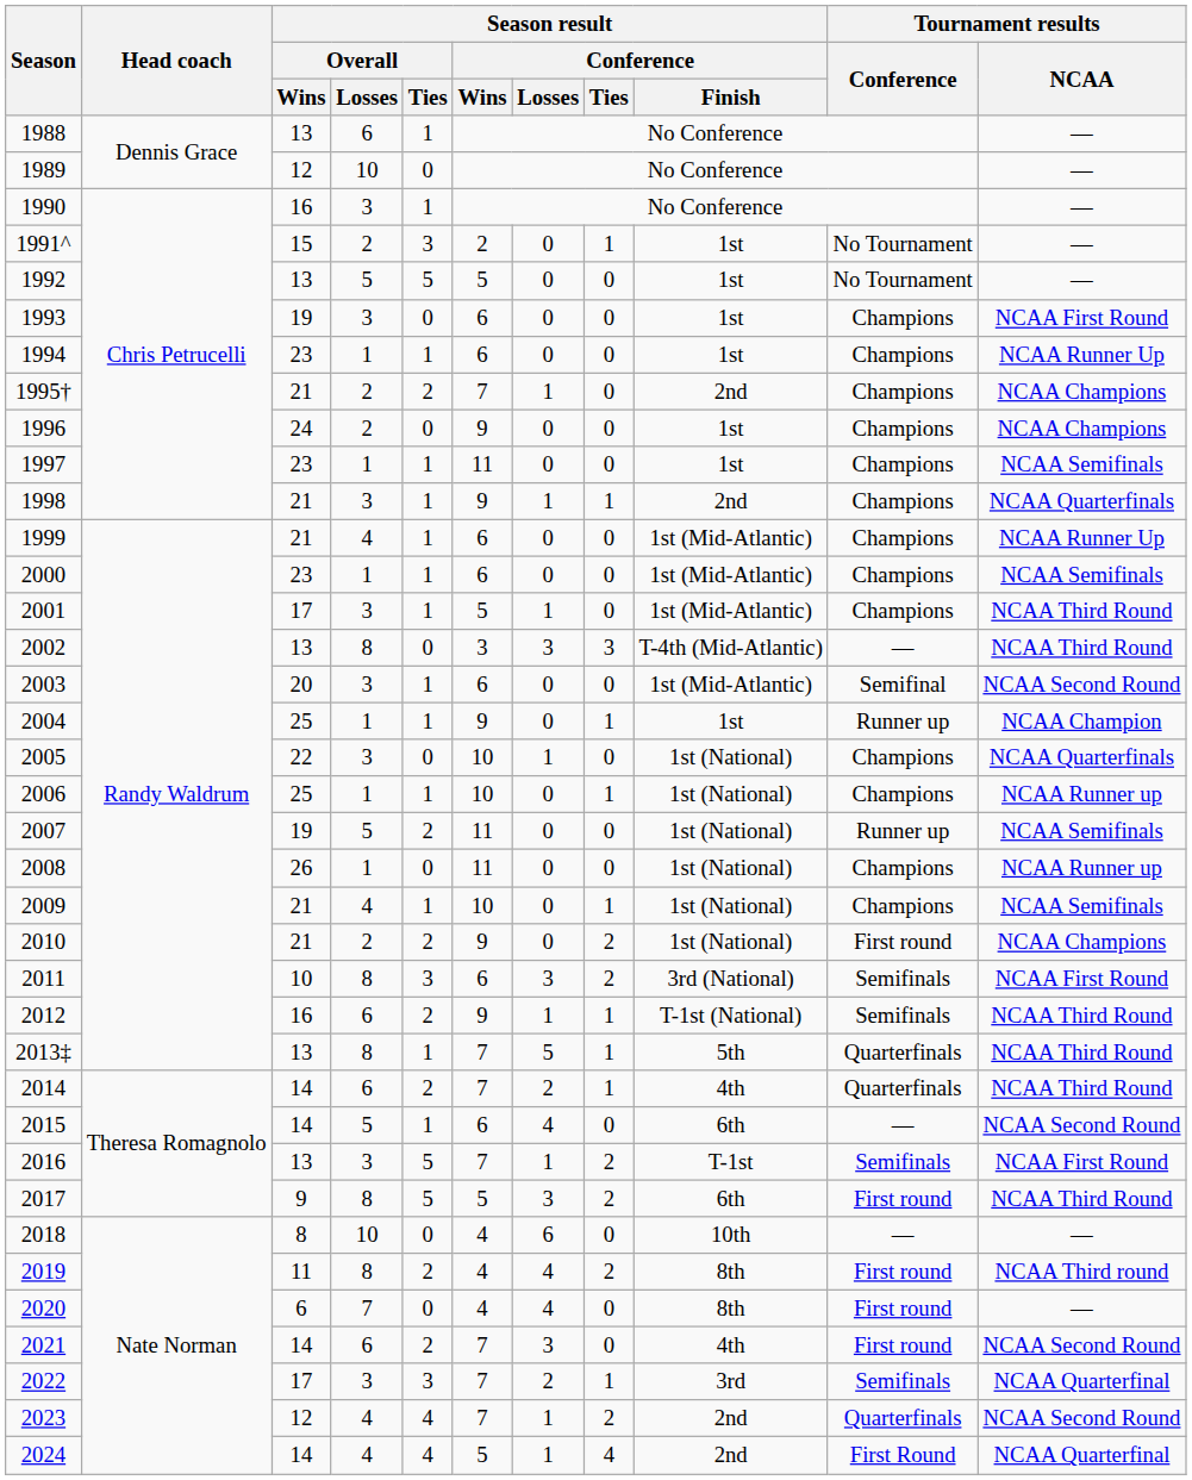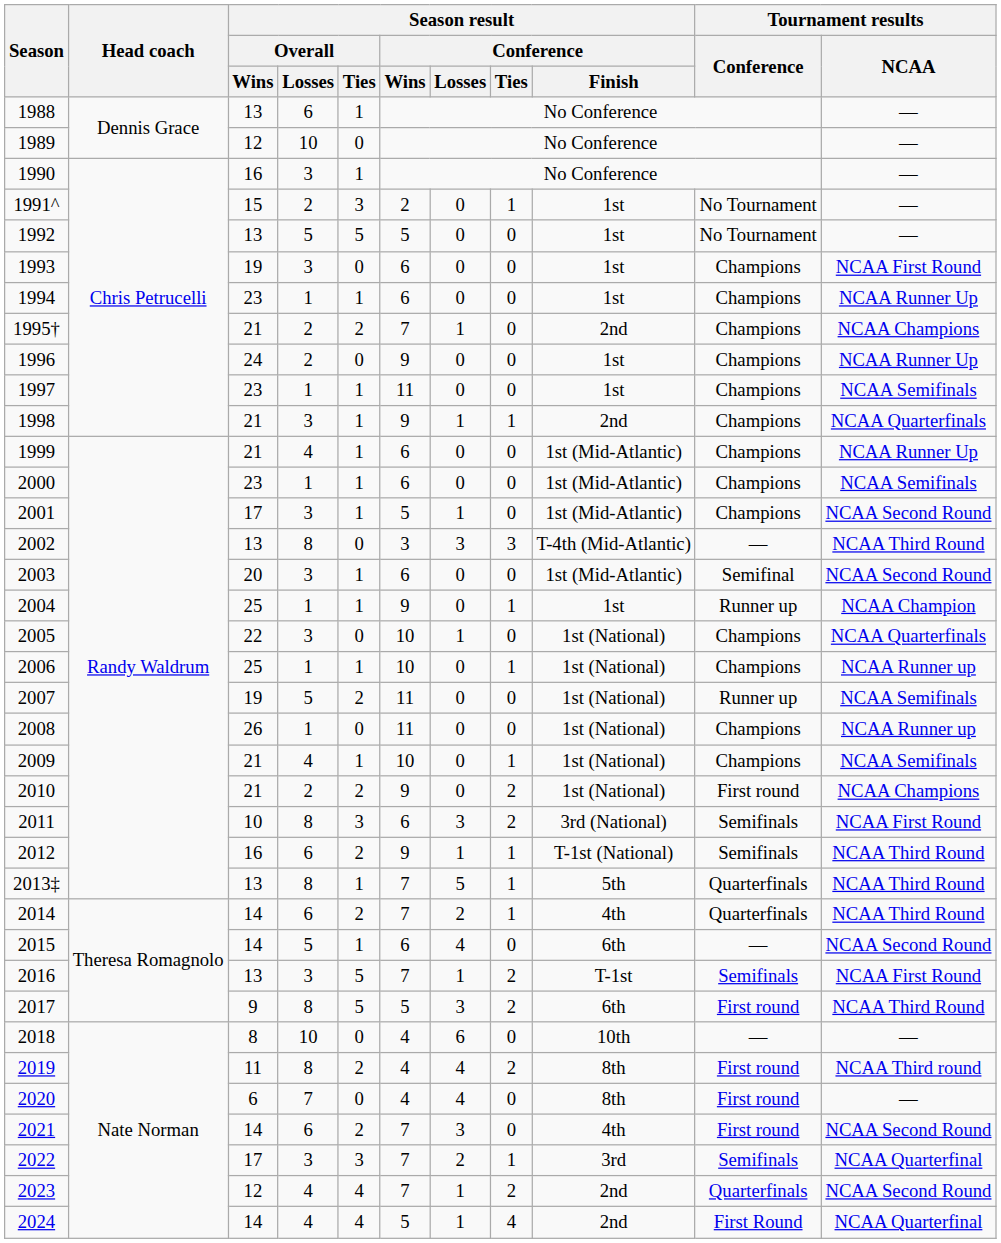1996 | Tournament results / NCAA: NCAA Champions -> NCAA Runner Up
2001 | Tournament results / NCAA: NCAA Third Round -> NCAA Second Round
